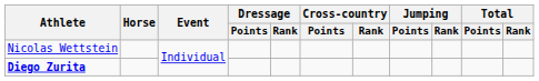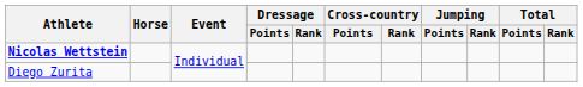Nicolas Wettstein | Athlete: normal -> bold
Diego Zurita | Athlete: bold -> normal
